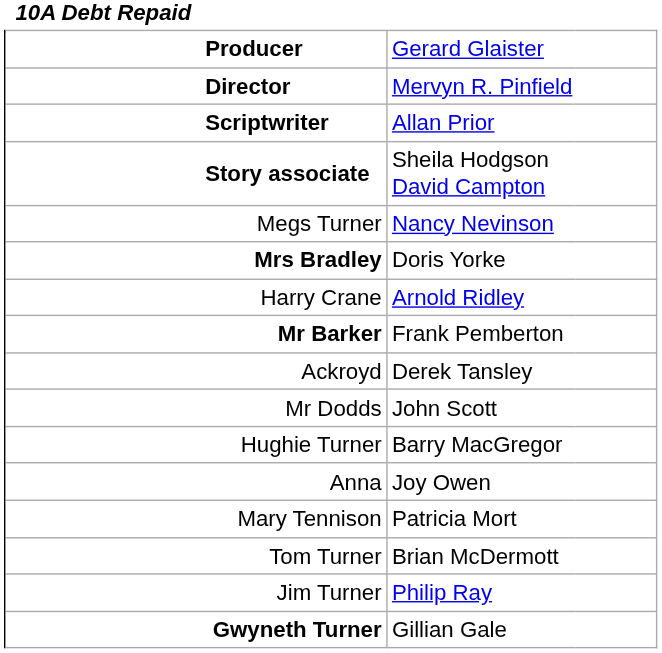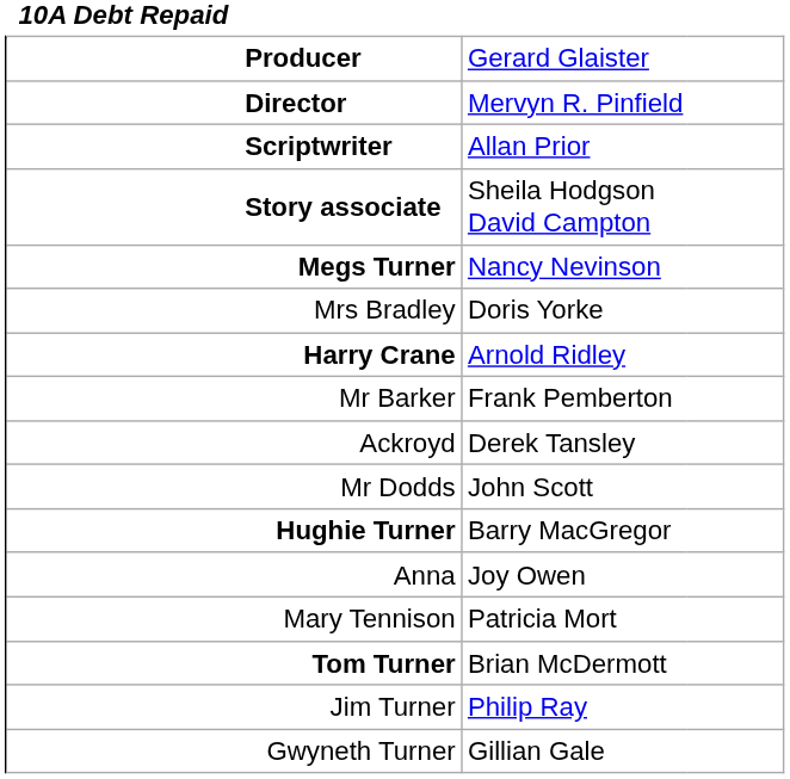Megs Turner | column 2: normal -> bold
Mrs Bradley | column 2: bold -> normal
Harry Crane | column 2: normal -> bold
Mr Barker | column 2: bold -> normal
Hughie Turner | column 2: normal -> bold
Tom Turner | column 2: normal -> bold
Gwyneth Turner | column 2: bold -> normal
